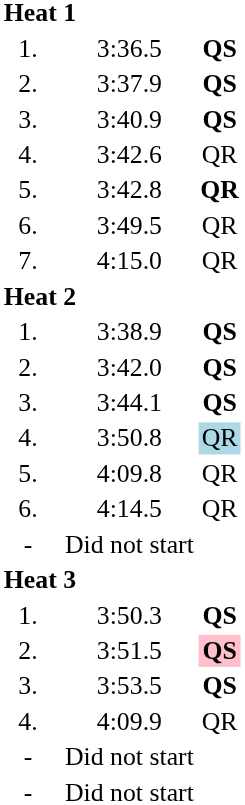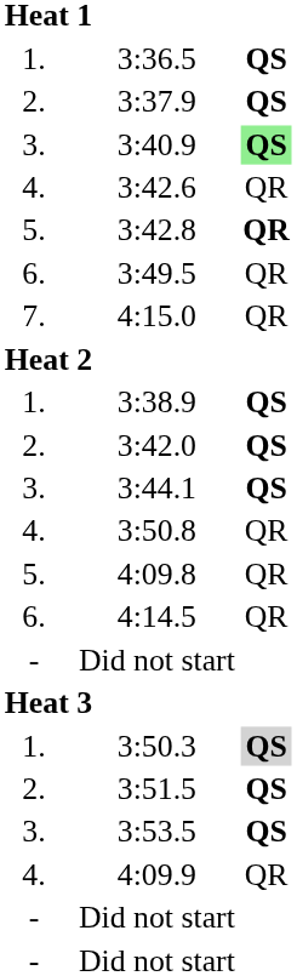3:40.9 | column 3: no background -> lightgreen background
3:50.8 | column 3: lightblue background -> no background
3:50.3 | column 3: no background -> lightgrey background
3:51.5 | column 3: pink background -> no background
